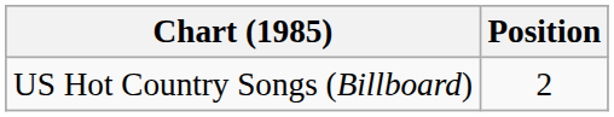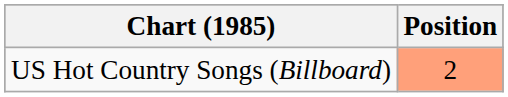US Hot Country Songs (Billboard) | Position: no background -> lightsalmon background
